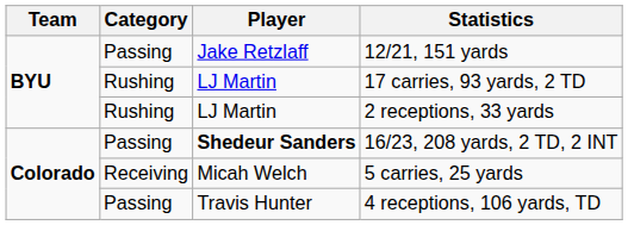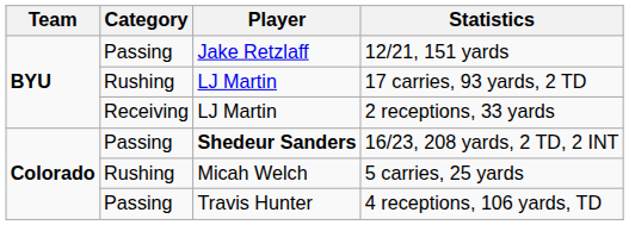2 receptions, 33 yards | Category: Rushing -> Receiving
5 carries, 25 yards | Category: Receiving -> Rushing
